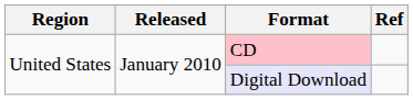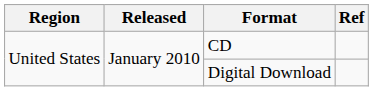CD | Format: pink background -> no background
Digital Download | Format: lavender background -> no background
